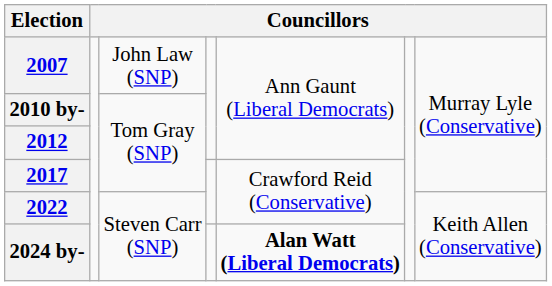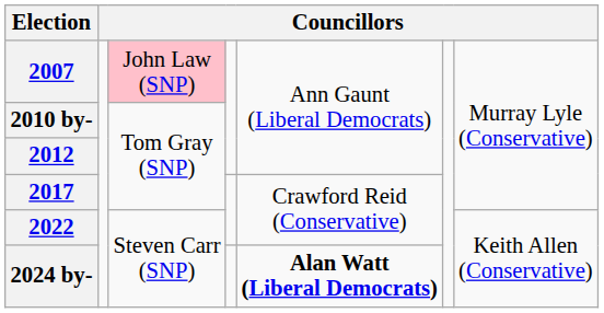2007 | column 3: no background -> pink background
